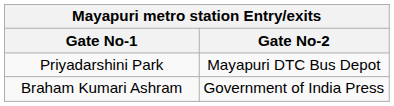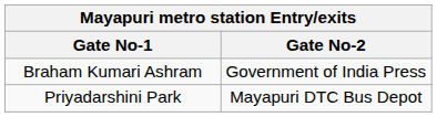rows swapped: Braham Kumari Ashram <-> Priyadarshini Park
